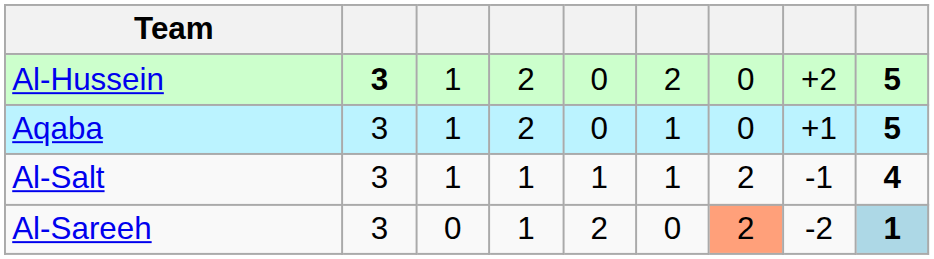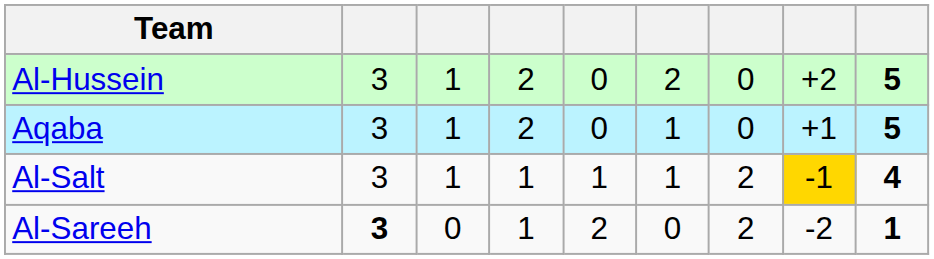Al-Hussein | column 2: bold -> normal
Al-Salt | column 8: no background -> gold background
Al-Sareeh | column 2: normal -> bold
Al-Sareeh | column 7: lightsalmon background -> no background
Al-Sareeh | column 9: lightblue background -> no background
